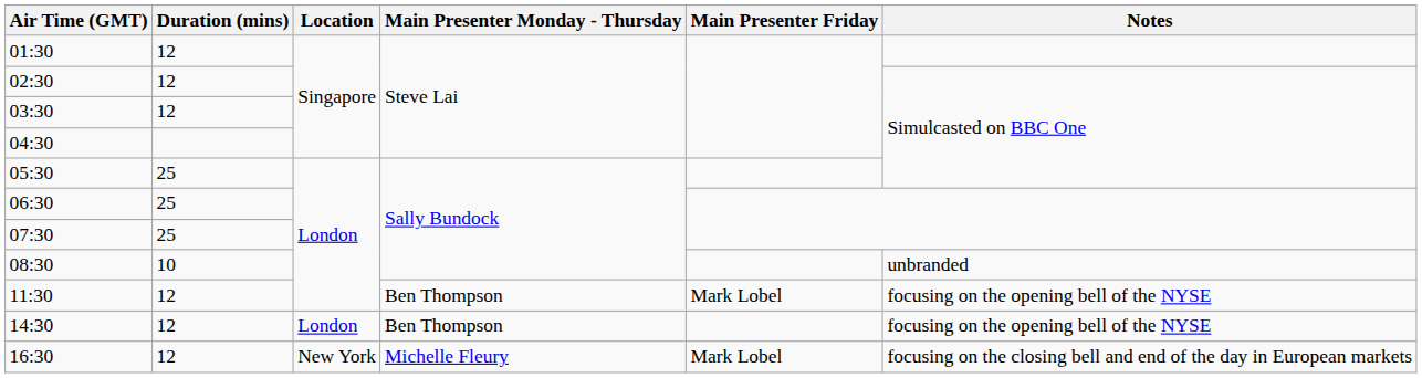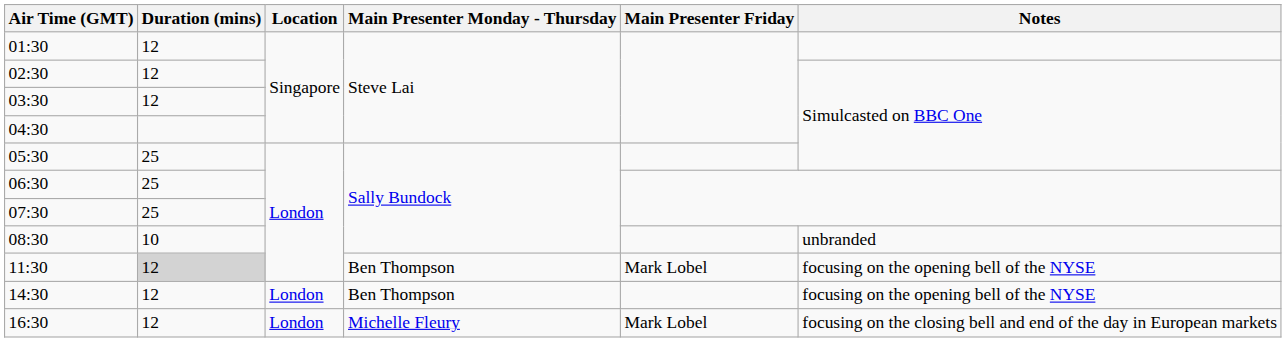11:30 | Duration (mins): no background -> lightgrey background
16:30 | Location: New York -> London
